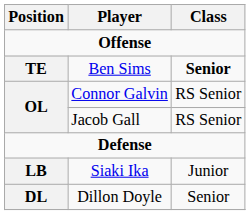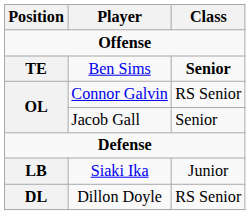Jacob Gall | Class: RS Senior -> Senior
Dillon Doyle | Class: Senior -> RS Senior
